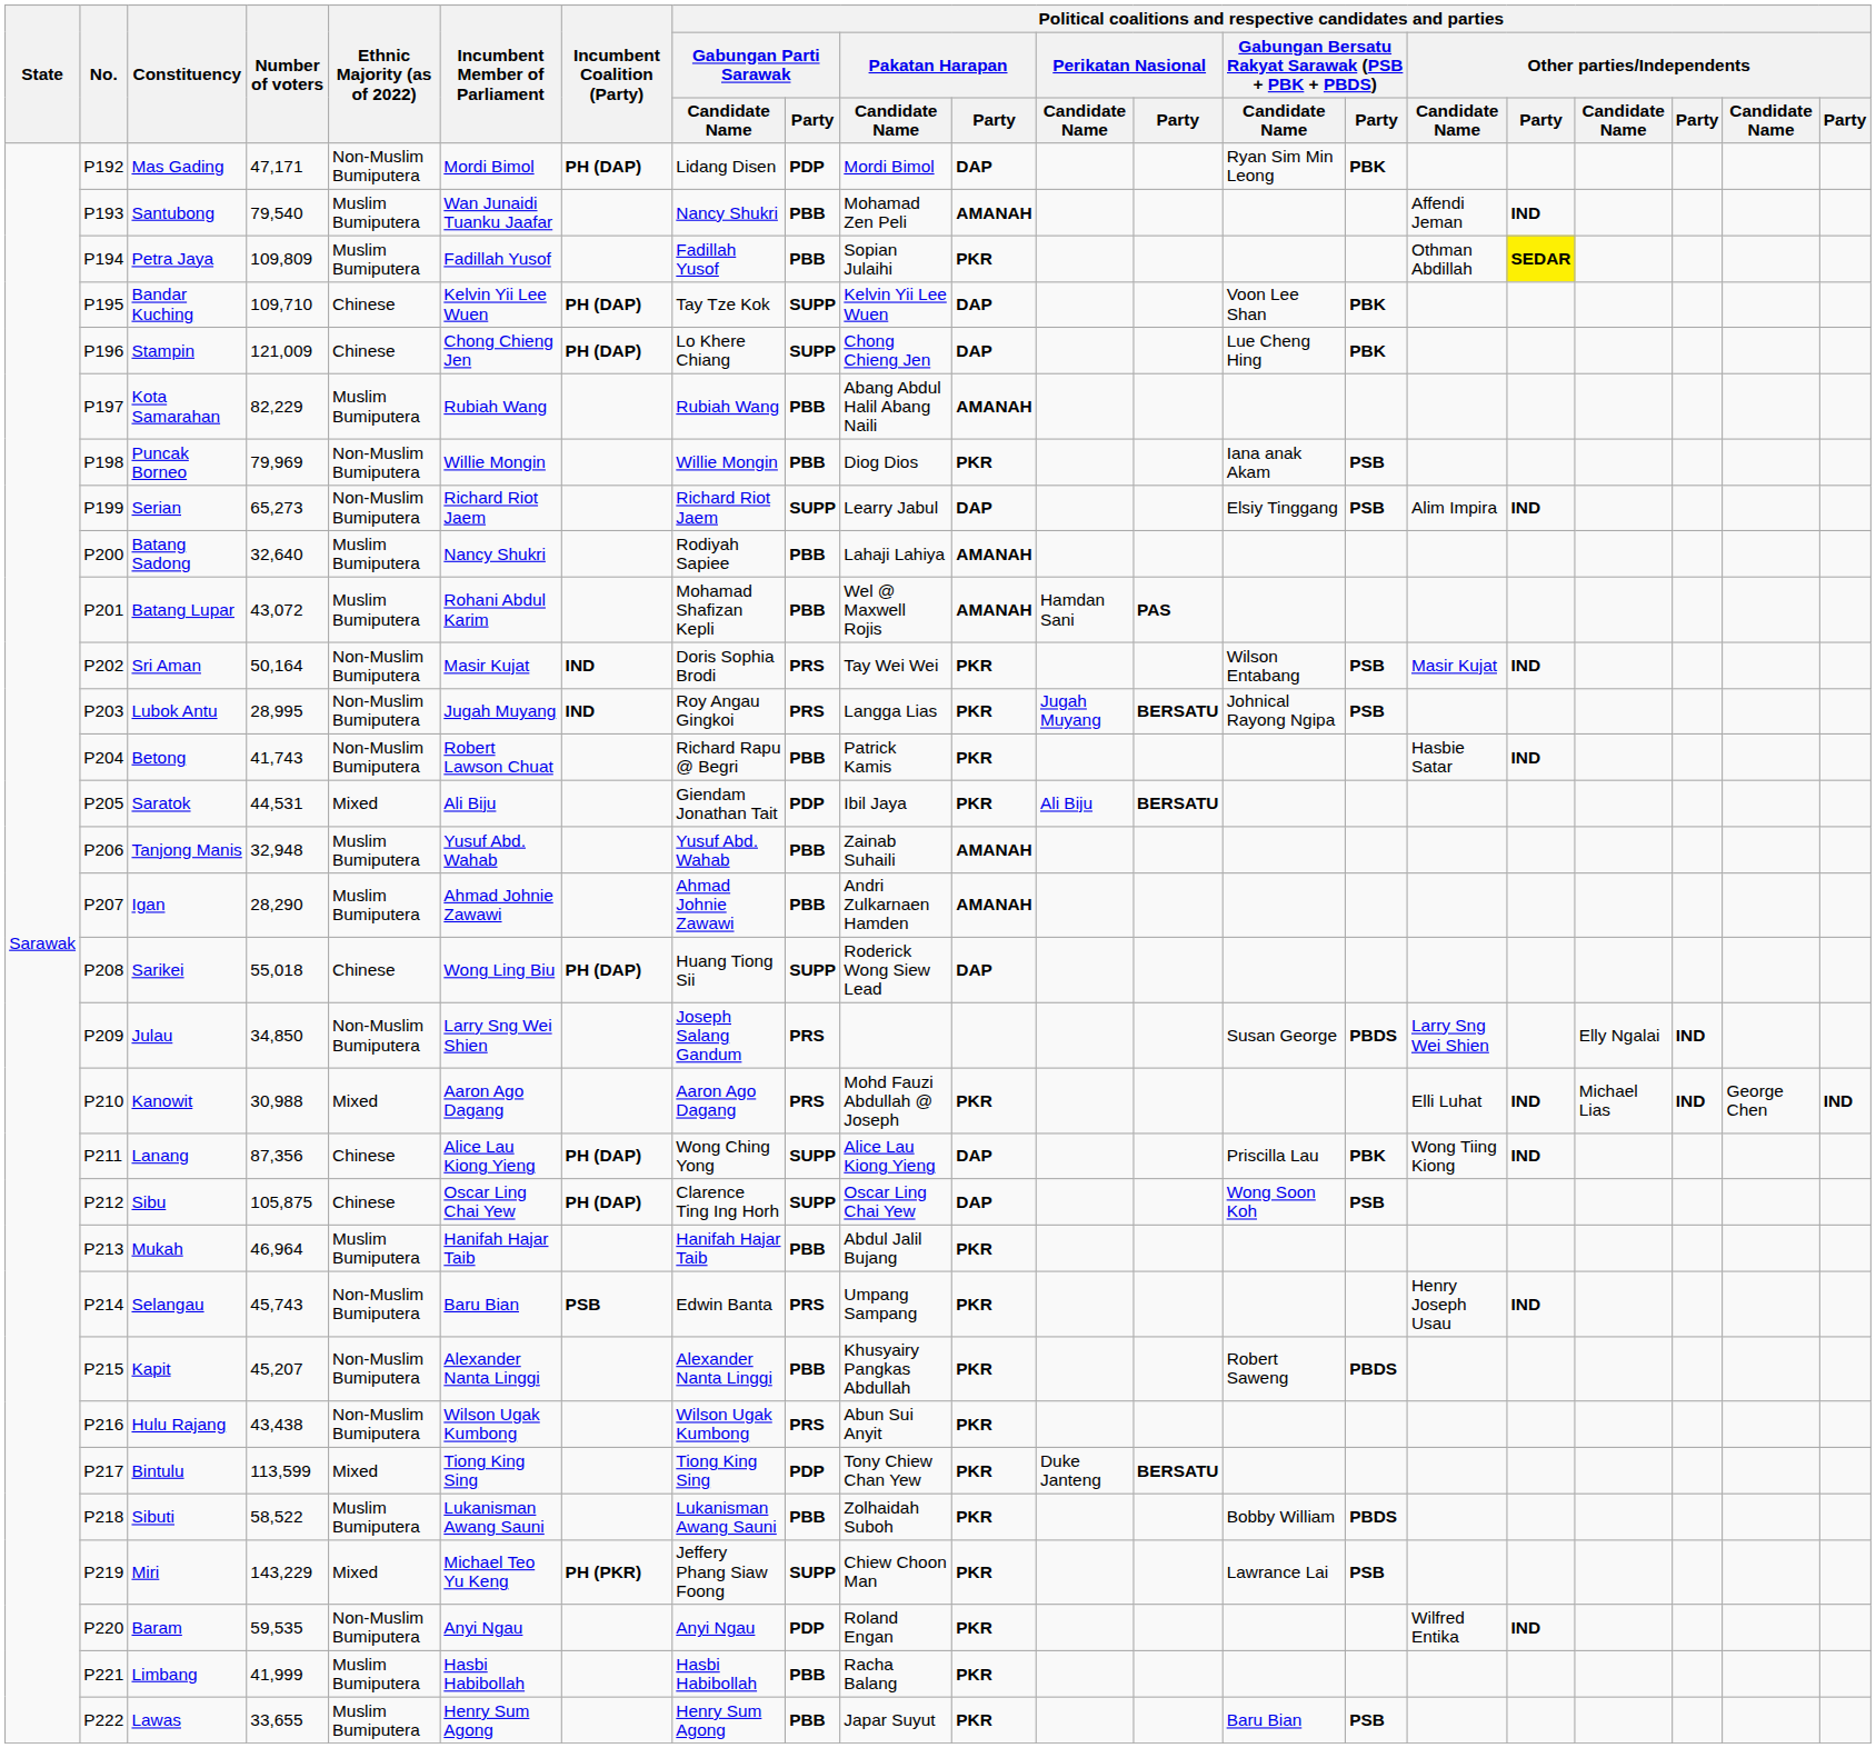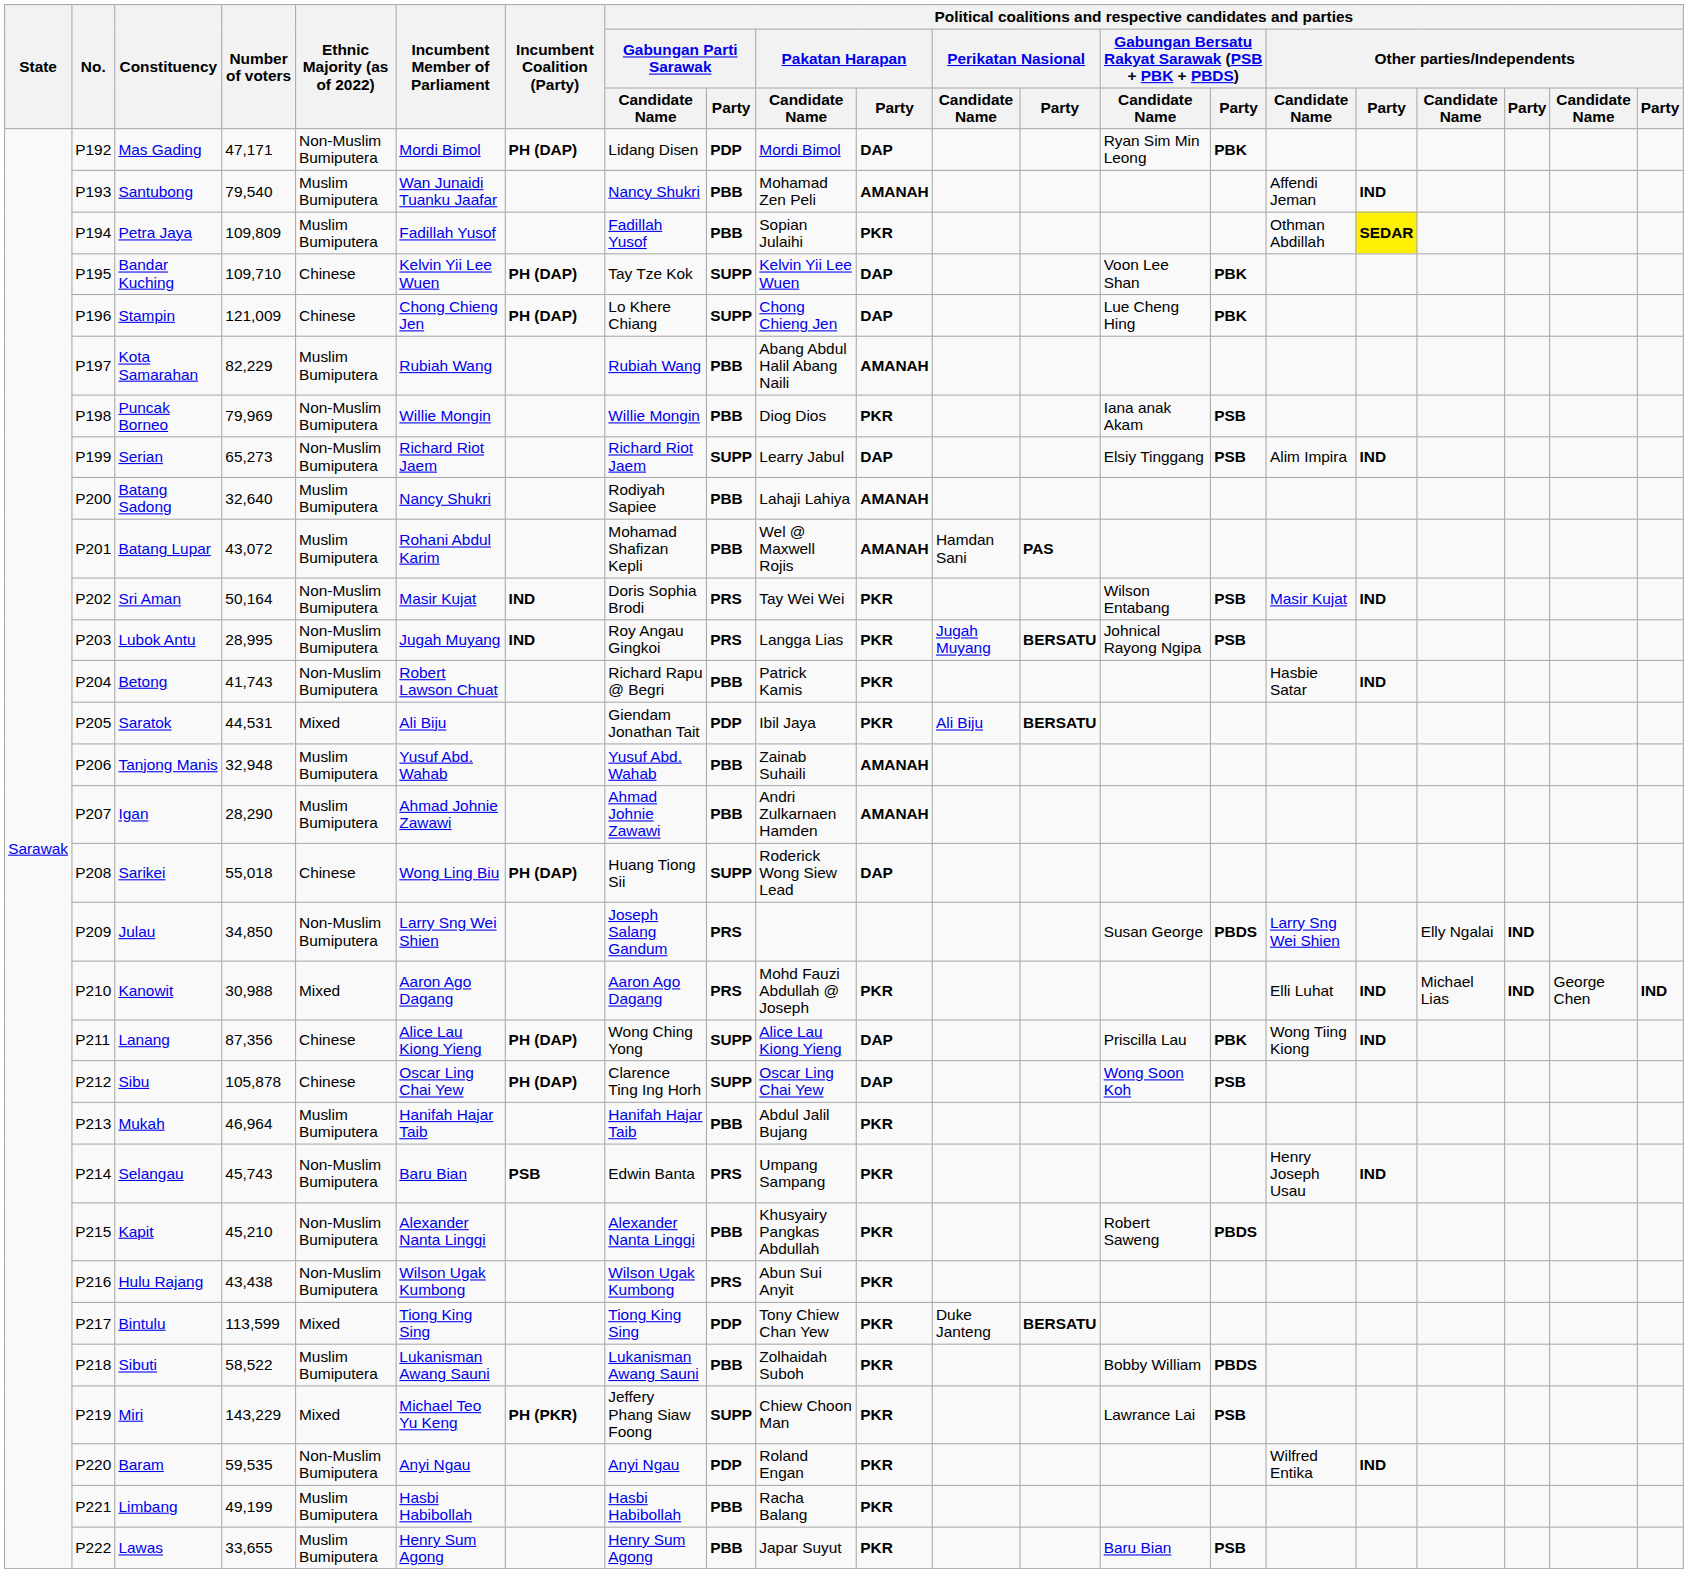Sibu | Number of voters: 105,875 -> 105,878
Kapit | Number of voters: 45,207 -> 45,210
Limbang | Number of voters: 41,999 -> 49,199
